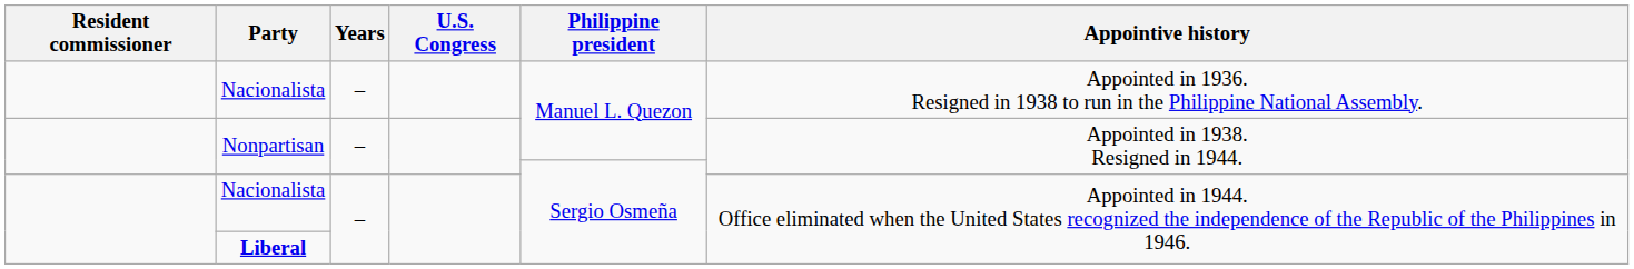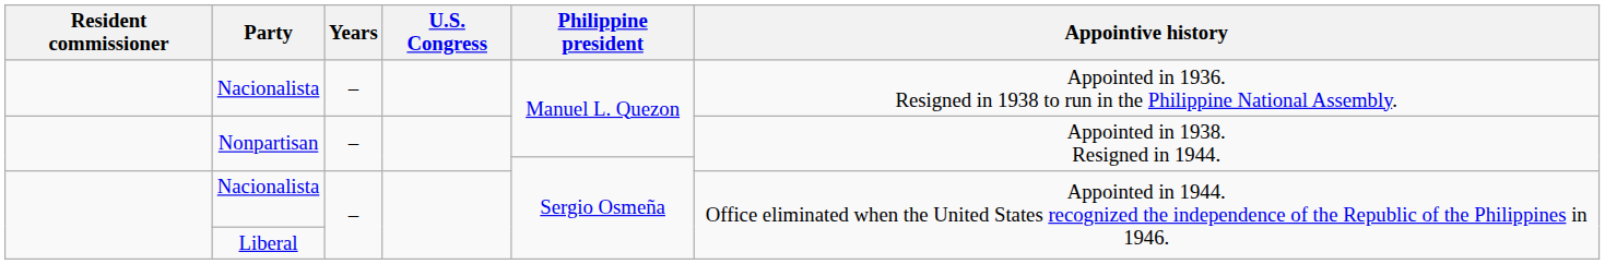Liberal | Party: bold -> normal
